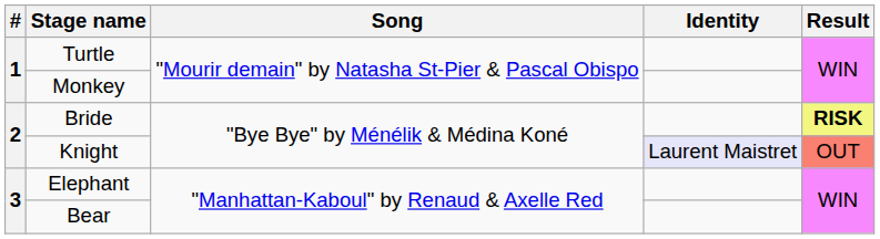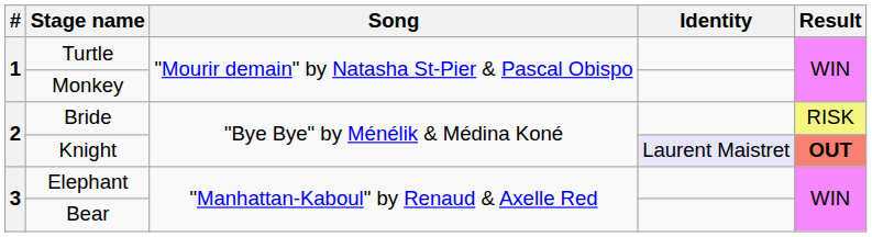Bride | Result: bold -> normal
Knight | Result: normal -> bold
